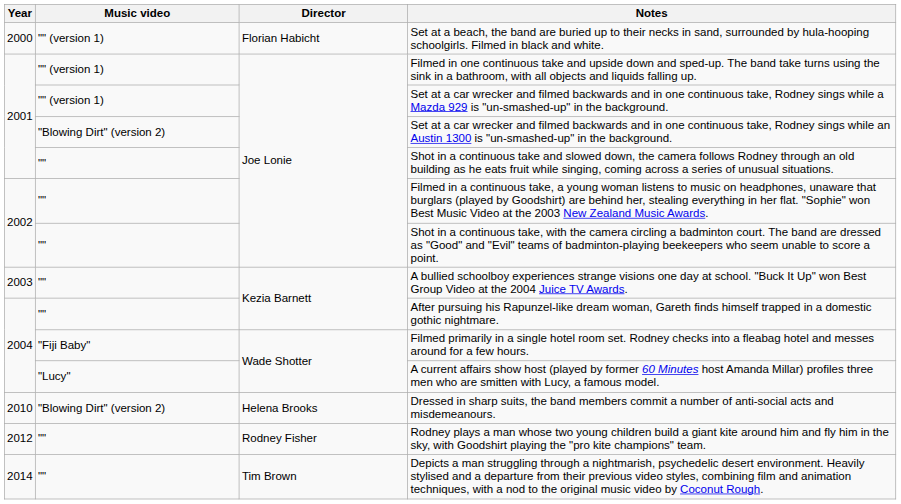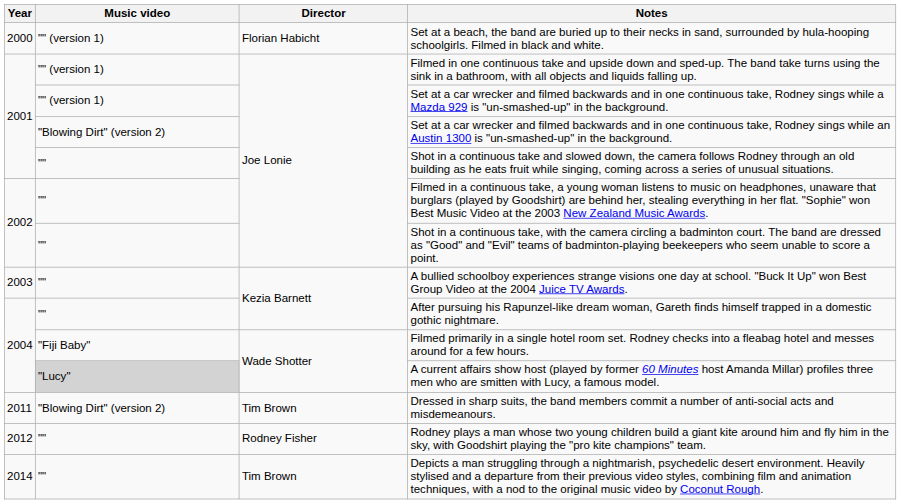row 12 | Music video: no background -> lightgrey background
row 13 | Year: 2010 -> 2011
row 13 | Director: Helena Brooks -> Tim Brown
